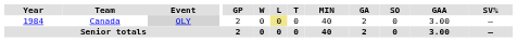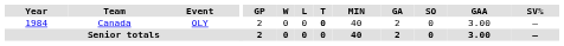Canada | Event: lightgrey background -> no background
Canada | L: khaki background -> no background
Canada | T: normal -> bold
